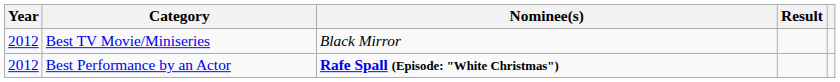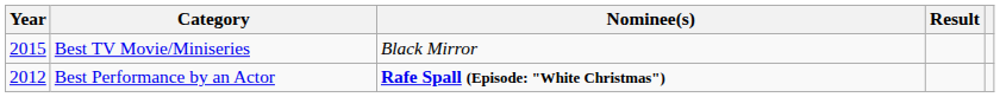Best TV Movie/Miniseries | Year: 2012 -> 2015
